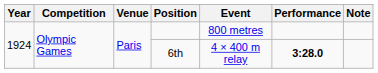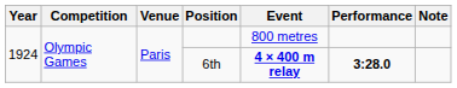6th | Event: normal -> bold
